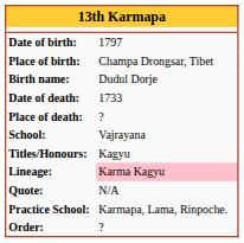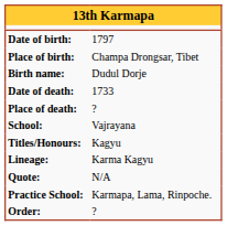row 9 | column 2: pink background -> no background
